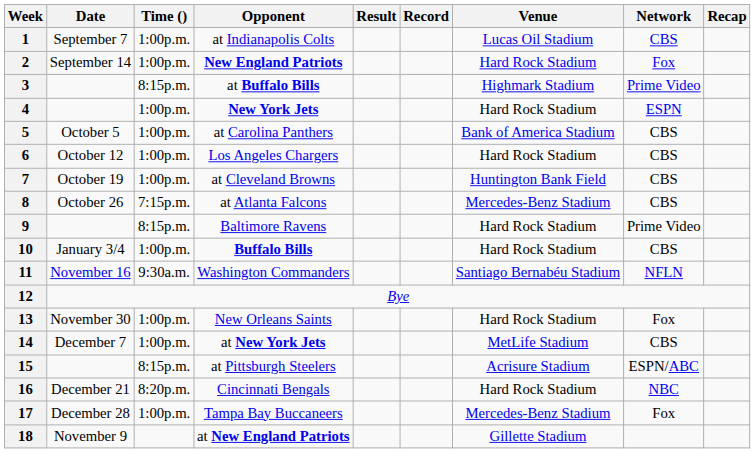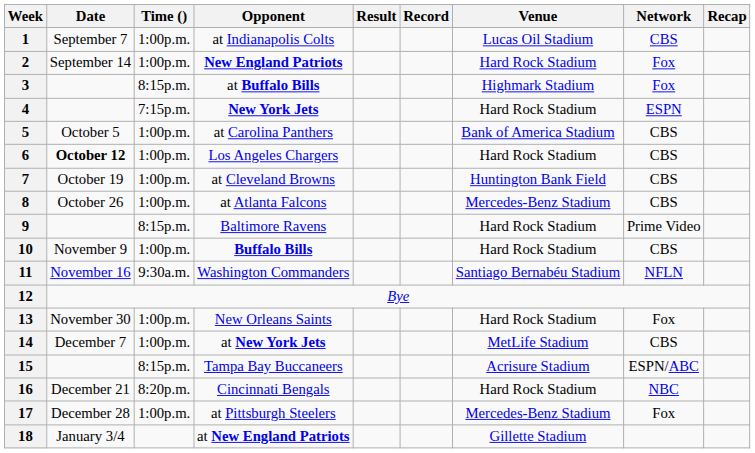3 | Network: Prime Video -> Fox
4 | Time (): 1:00p.m. -> 7:15p.m.
6 | Date: normal -> bold
8 | Time (): 7:15p.m. -> 1:00p.m.
10 | Date: January 3/4 -> November 9
15 | Opponent: at Pittsburgh Steelers -> Tampa Bay Buccaneers
17 | Opponent: Tampa Bay Buccaneers -> at Pittsburgh Steelers
18 | Date: November 9 -> January 3/4
